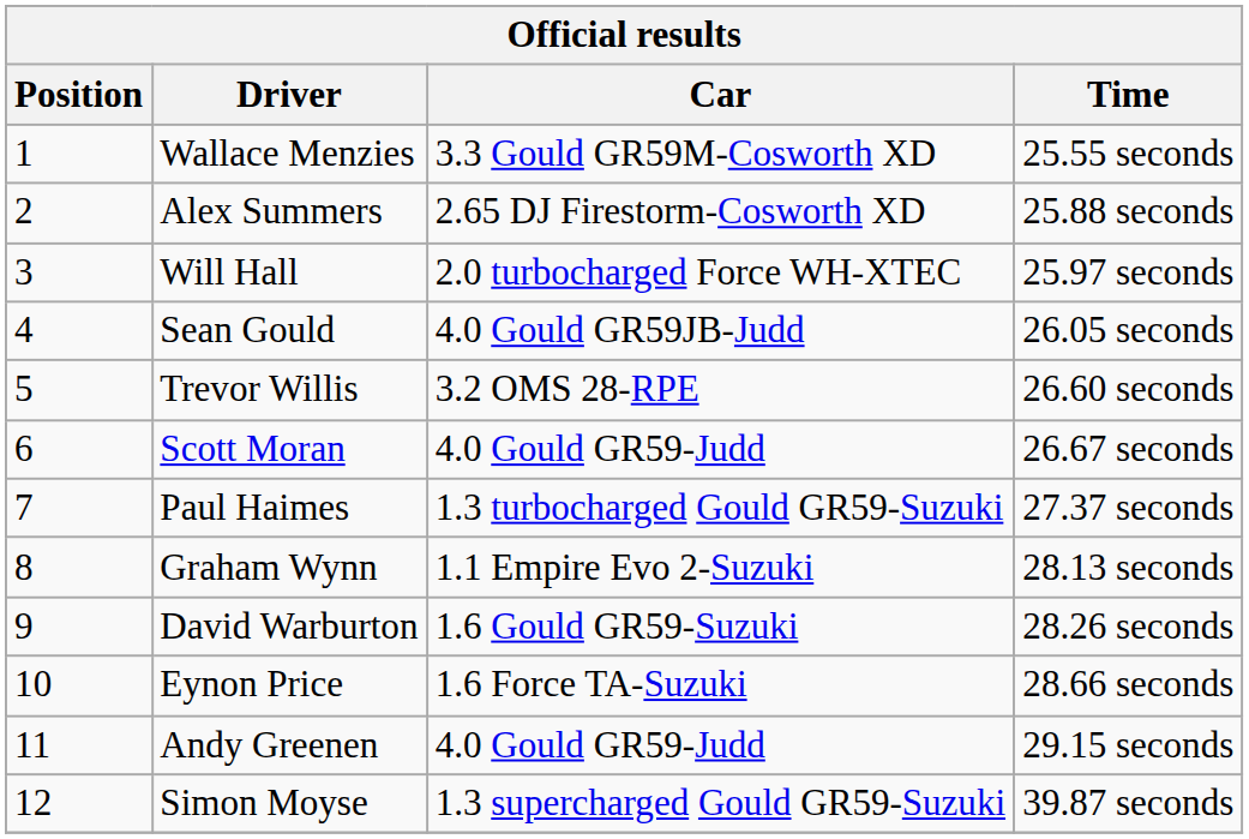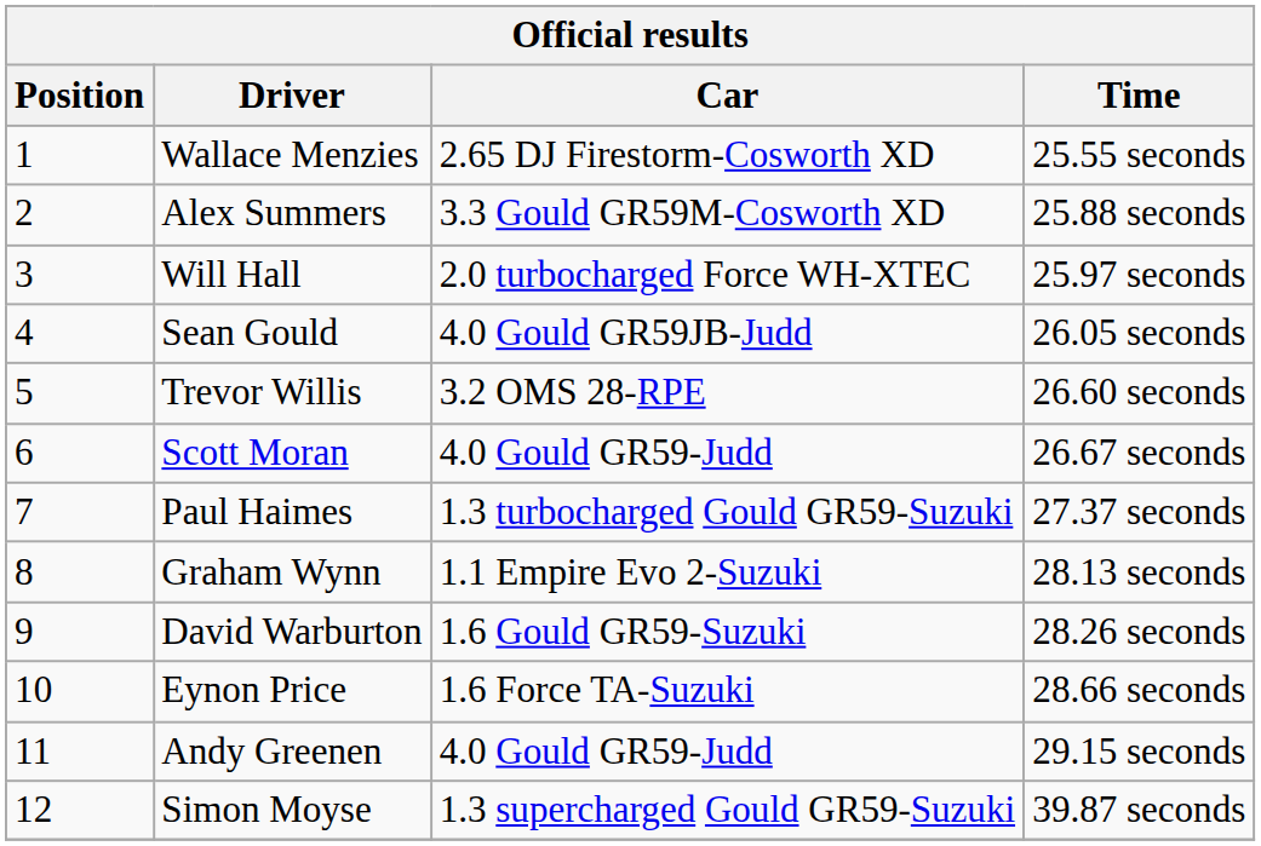Wallace Menzies | Car: 3.3 Gould GR59M-Cosworth XD -> 2.65 DJ Firestorm-Cosworth XD
Alex Summers | Car: 2.65 DJ Firestorm-Cosworth XD -> 3.3 Gould GR59M-Cosworth XD
